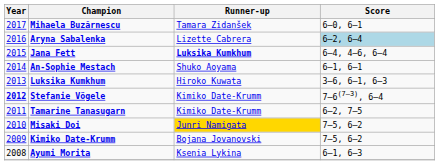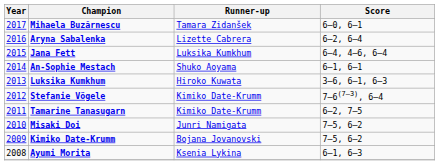Aryna Sabalenka | Score: lightblue background -> no background
Jana Fett | Runner-up: bold -> normal
Stefanie Vögele | Year: bold -> normal
Misaki Doi | Runner-up: gold background -> no background
